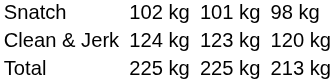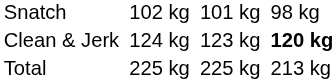Clean & Jerk | column 4: normal -> bold
